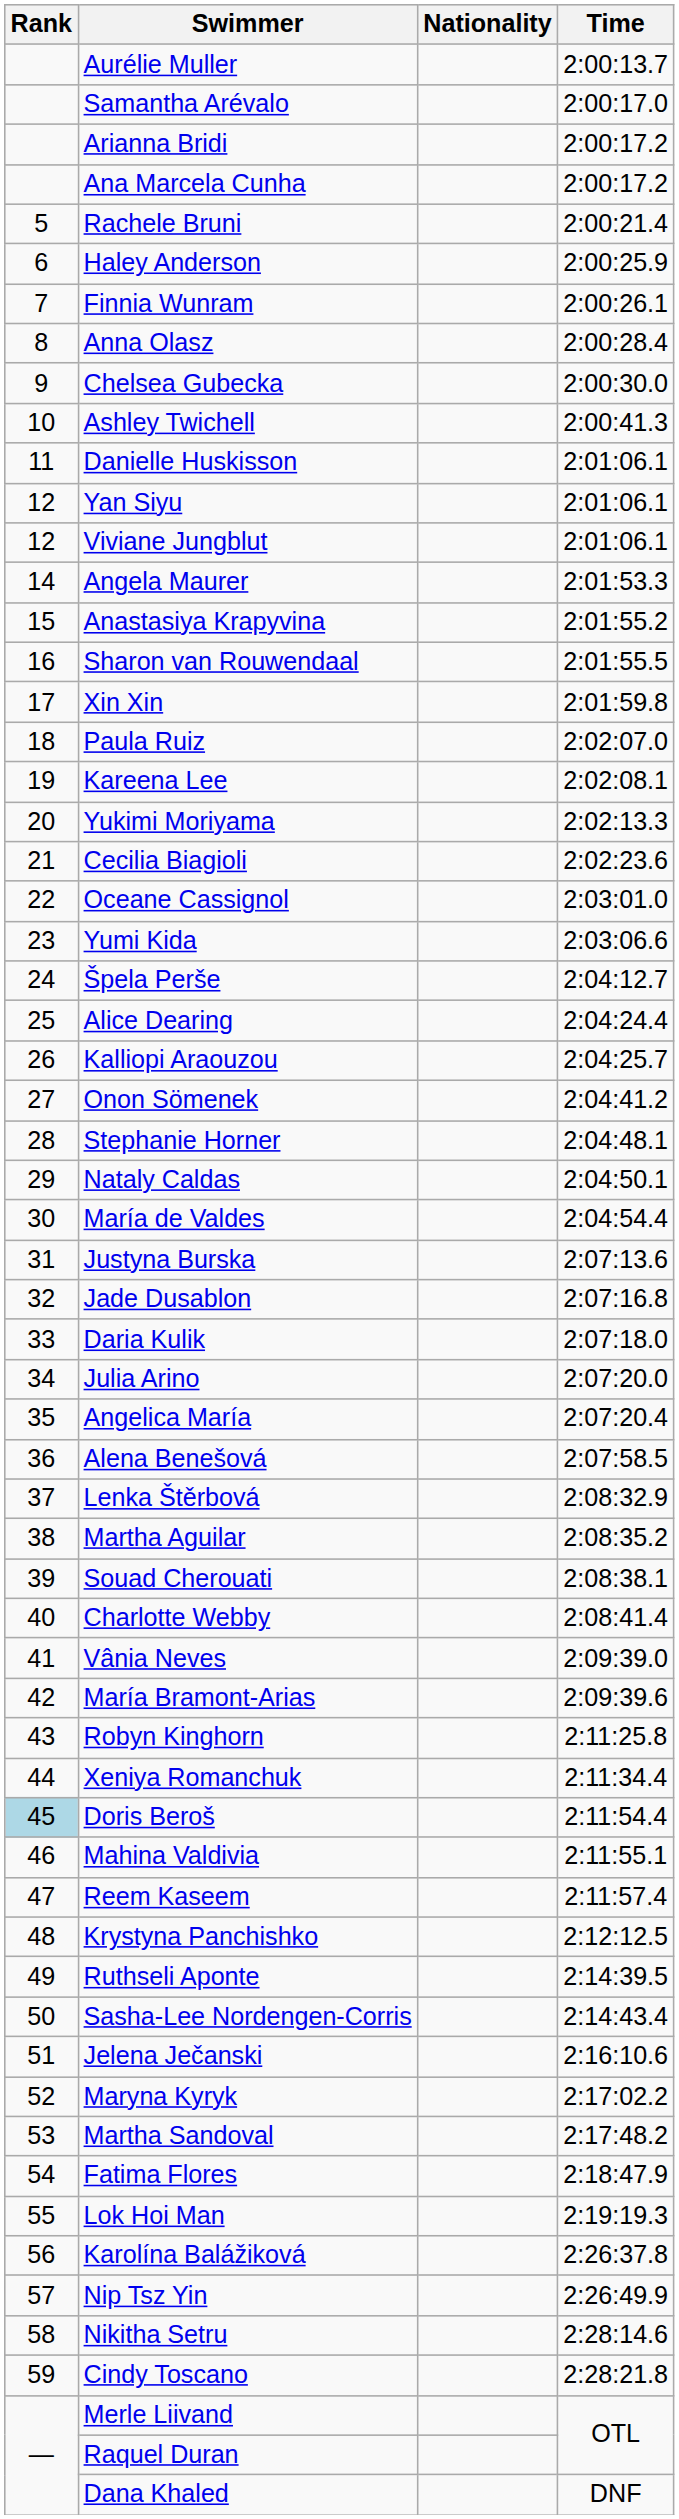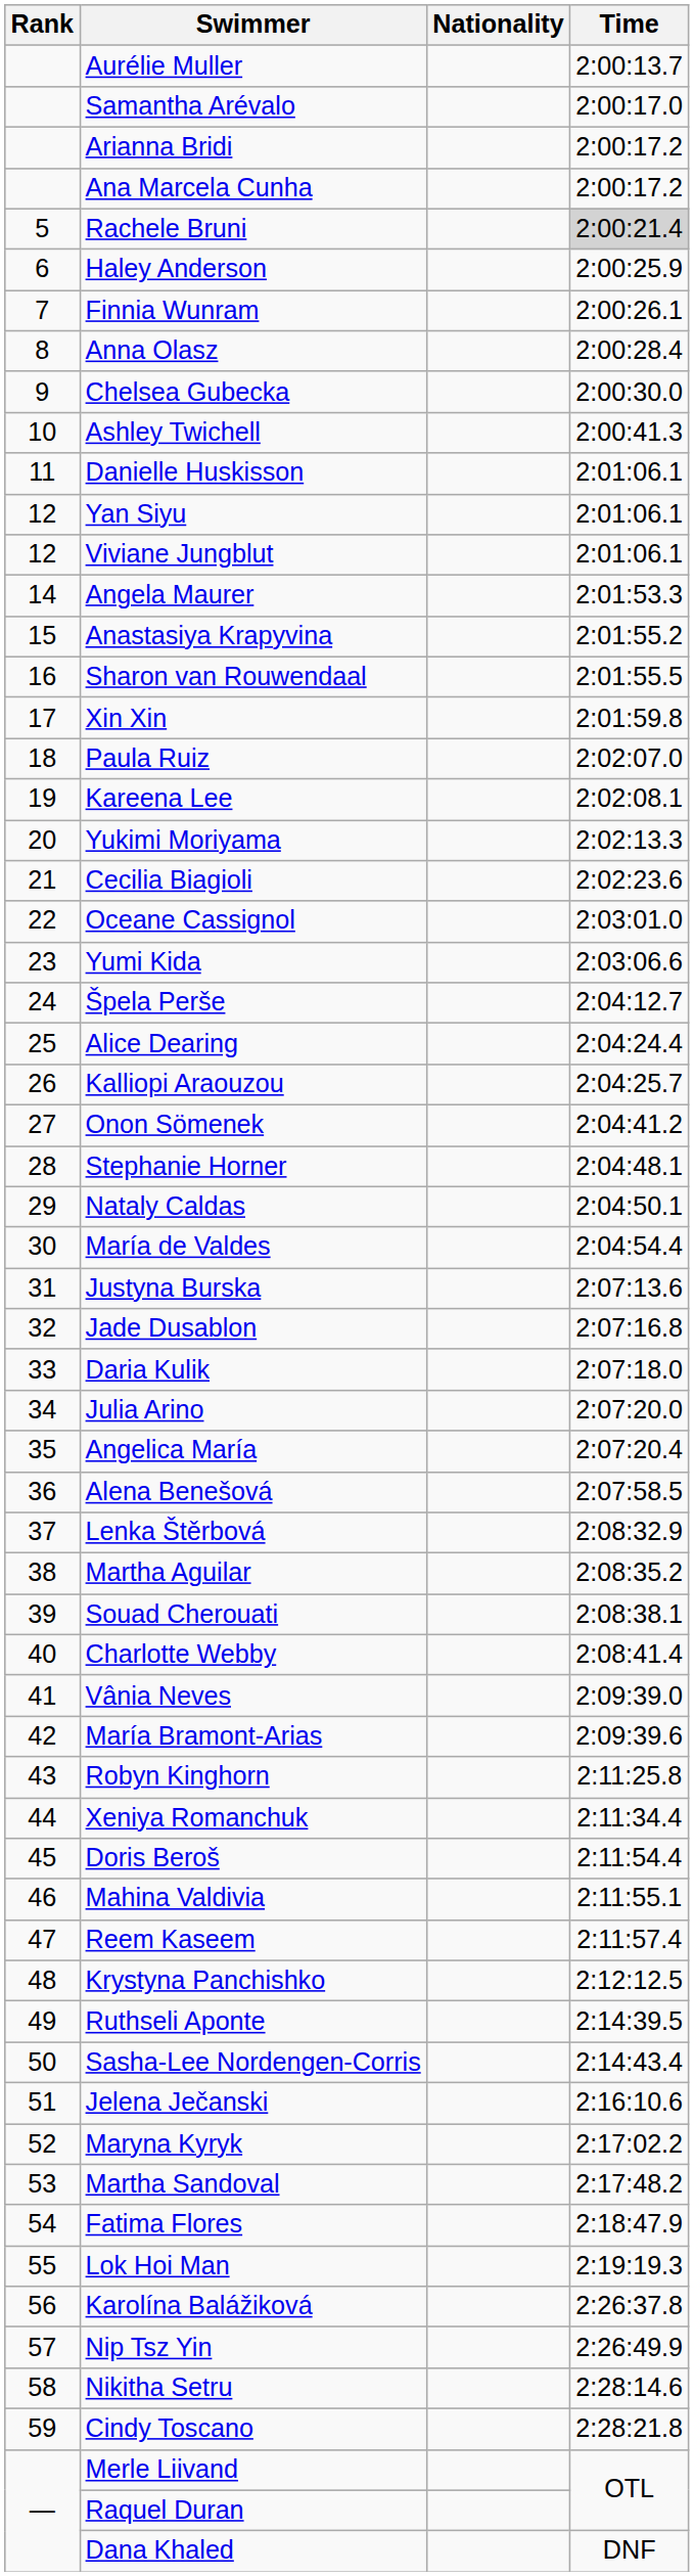Rachele Bruni | Time: no background -> lightgrey background
Doris Beroš | Rank: lightblue background -> no background
